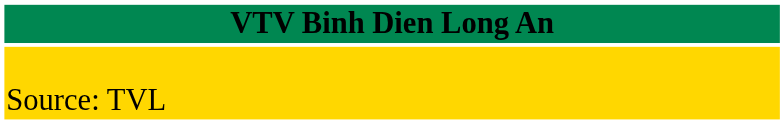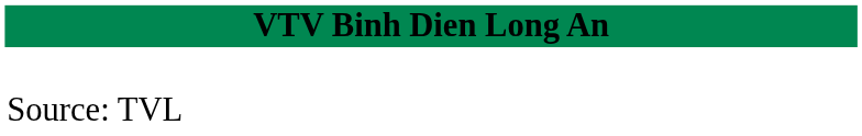row 2 | column 1: gold background -> no background
